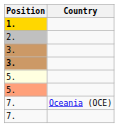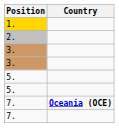row 2 | Position: bold -> normal
row 5 | Position: bold -> normal
row 6 | Position: lightyellow background -> no background
row 7 | Position: lightsalmon background -> no background
row 8 | Country: normal -> bold
